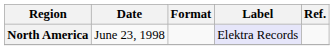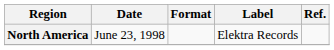North America | Label: lavender background -> no background
